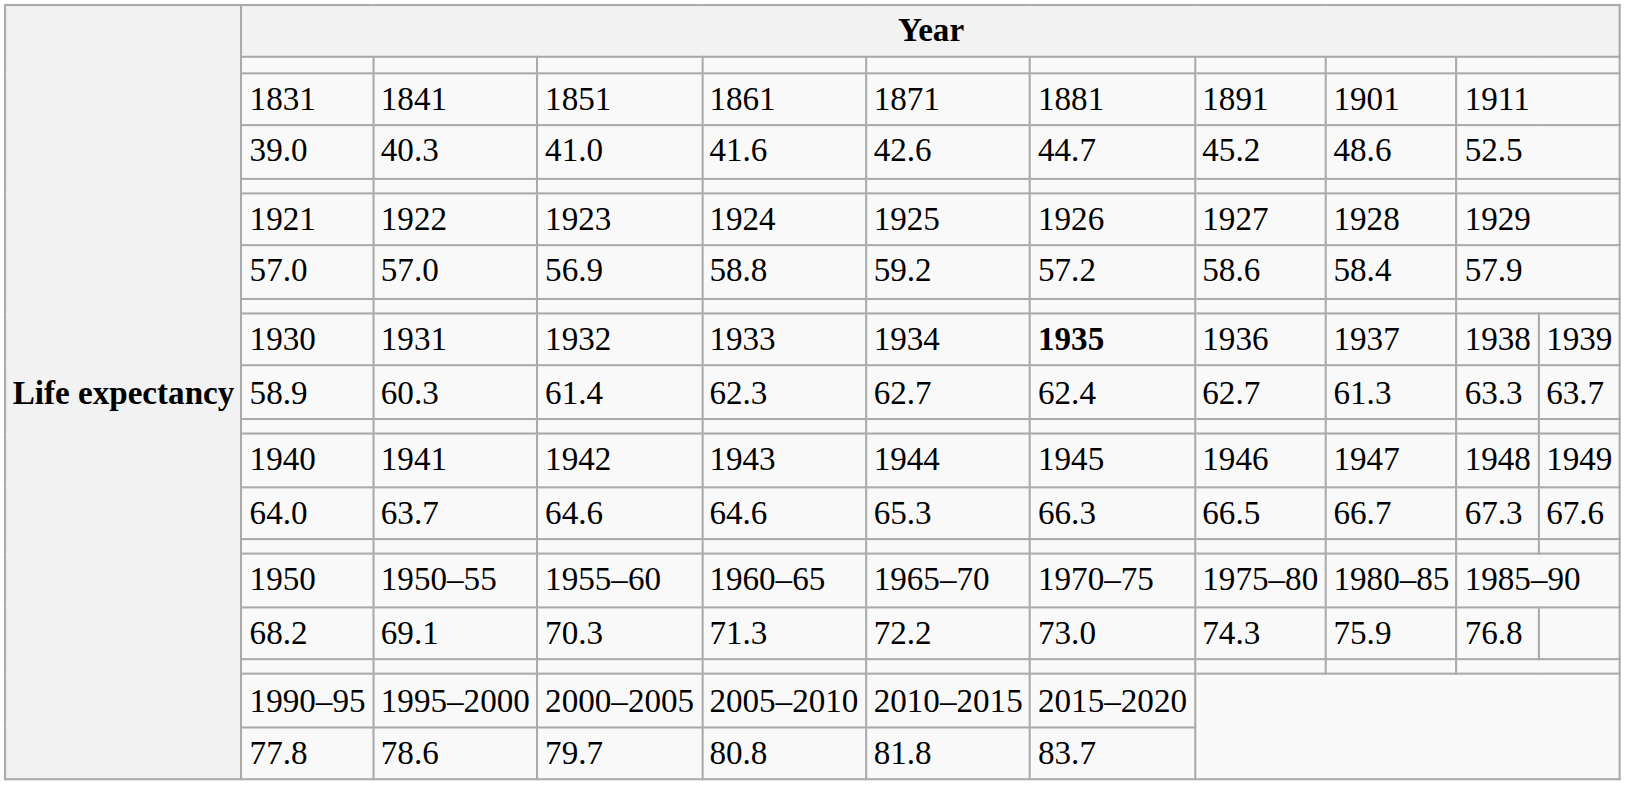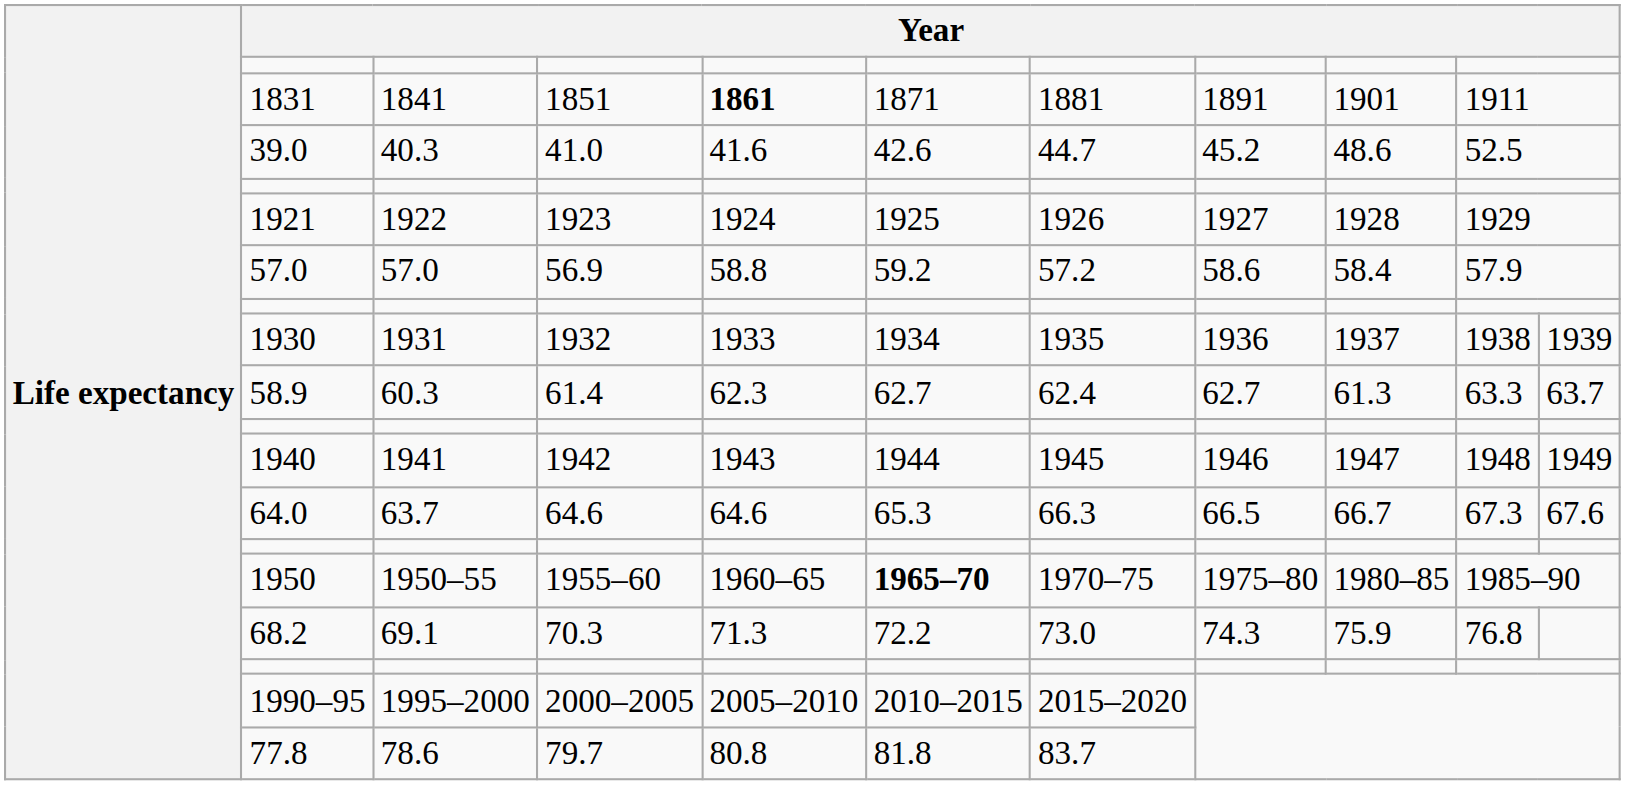1831 | column 5: normal -> bold
1930 | column 7: bold -> normal
1950 | column 6: normal -> bold
